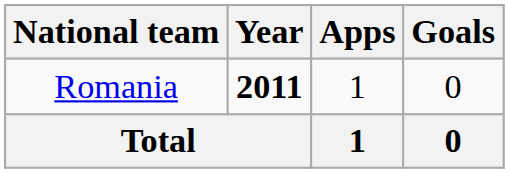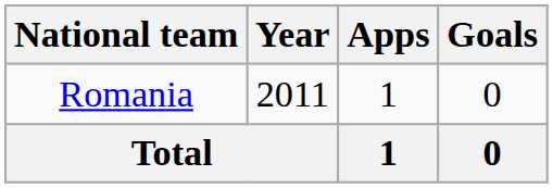Romania | Year: bold -> normal
